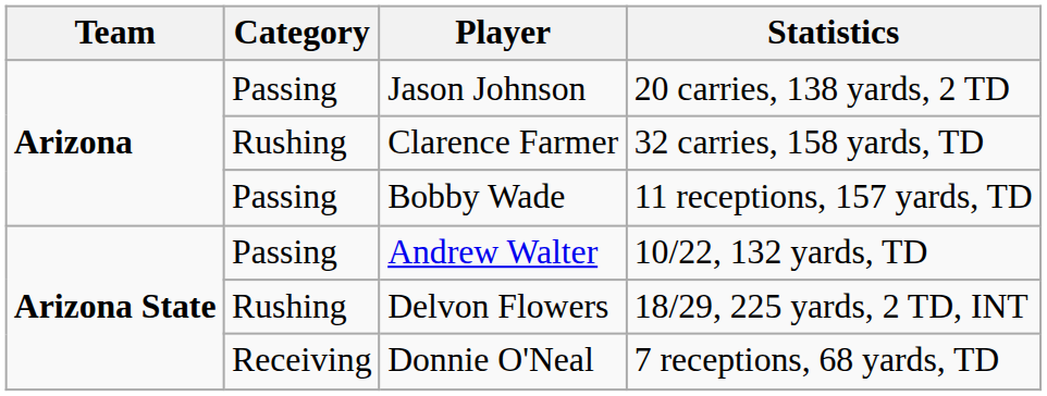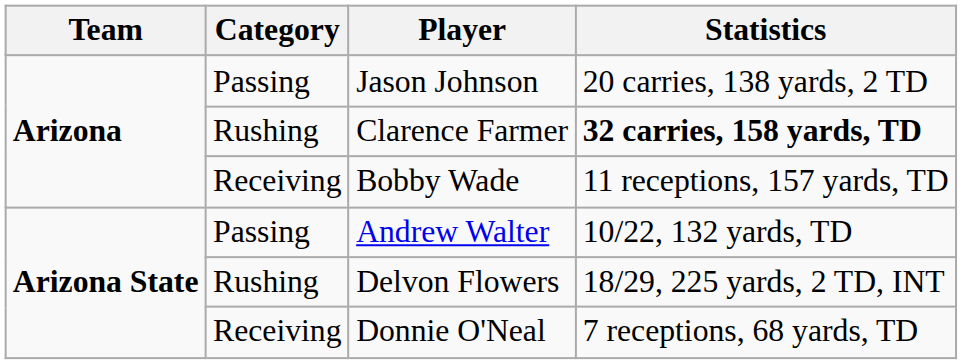Clarence Farmer | Statistics: normal -> bold
Bobby Wade | Category: Passing -> Receiving
